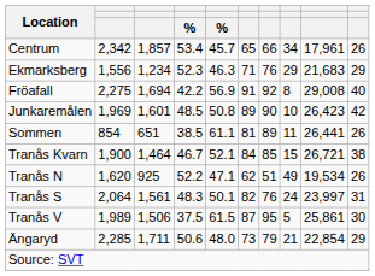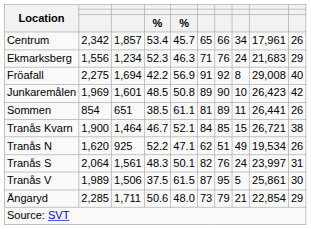Ekmarksberg | column 8: 29 -> 24
